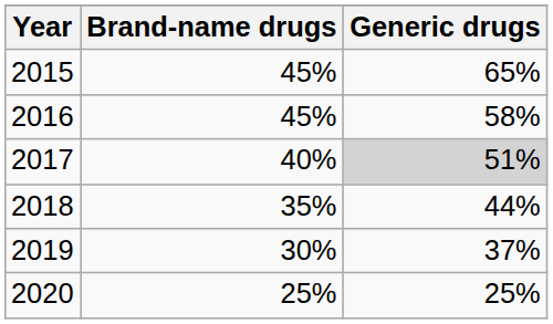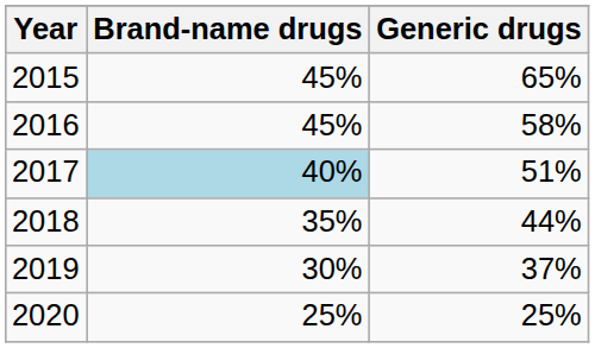2017 | Brand-name drugs: no background -> lightblue background
2017 | Generic drugs: lightgrey background -> no background
